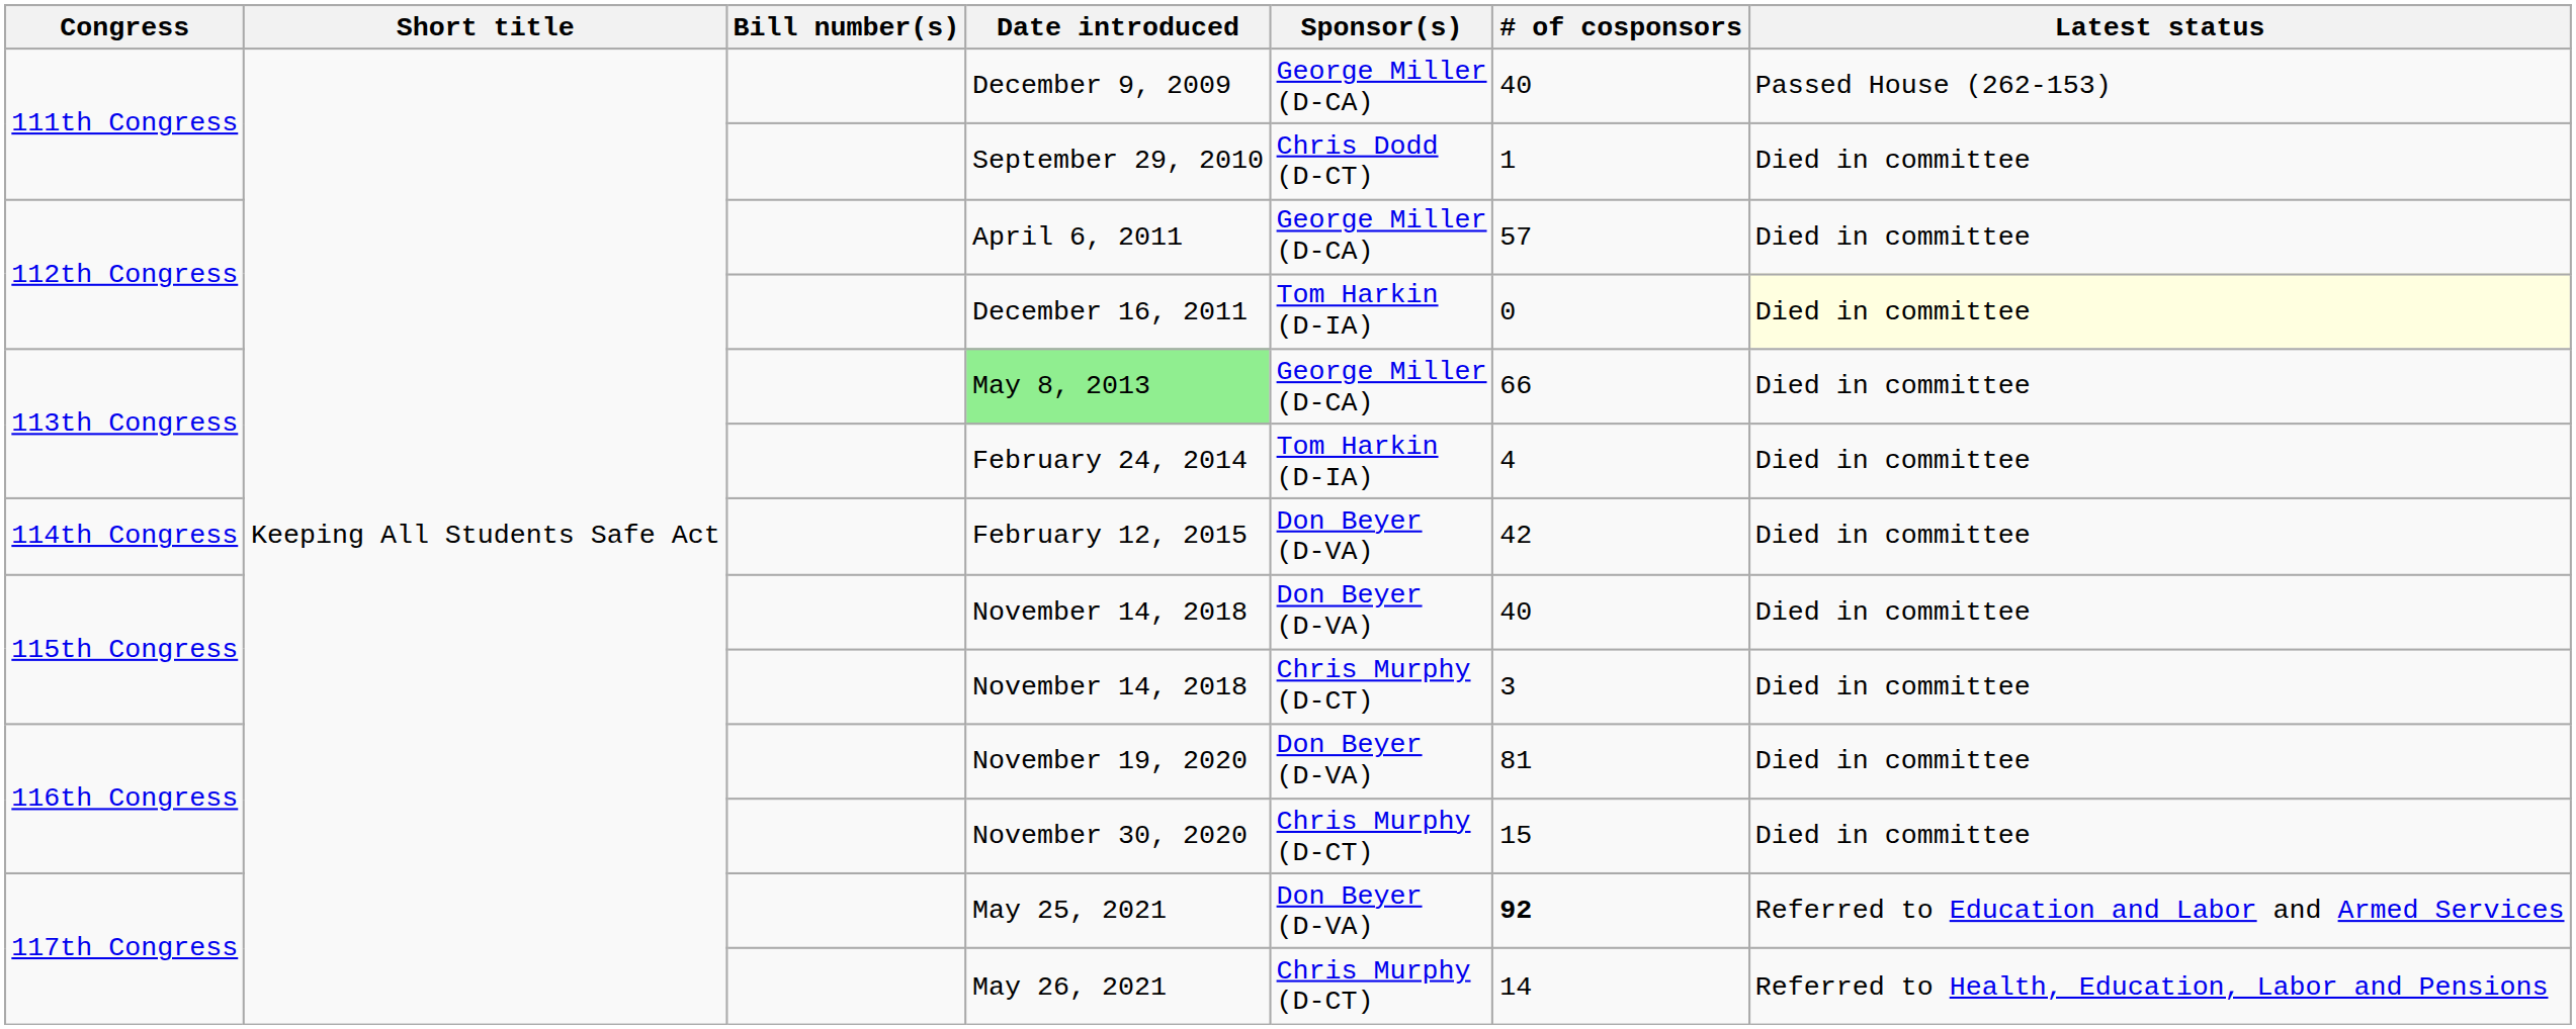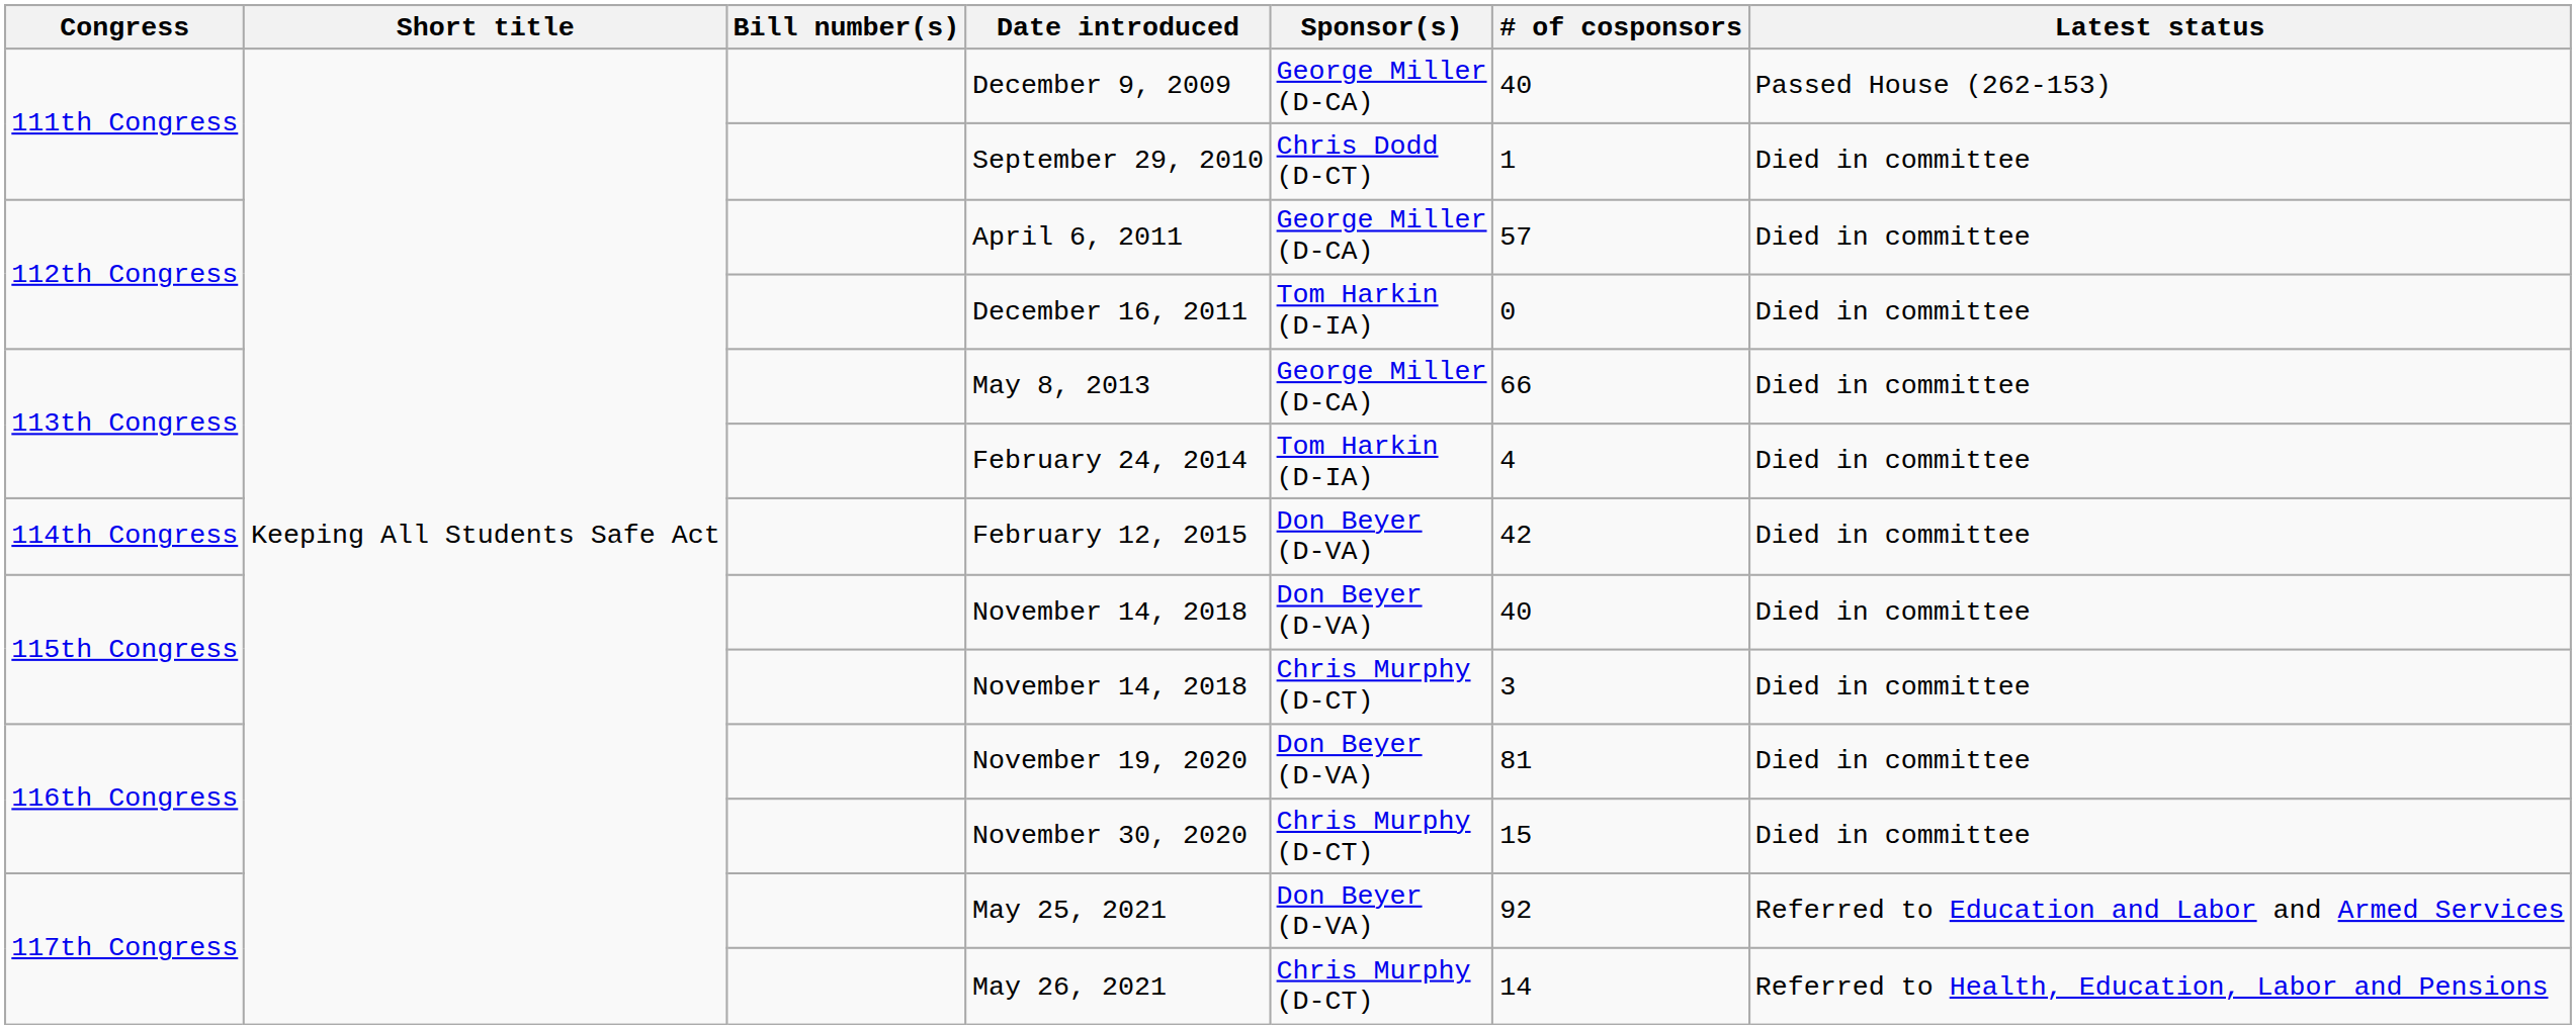row 5 | Latest status: lightyellow background -> no background
row 6 | Date introduced: lightgreen background -> no background
row 13 | # of cosponsors: bold -> normal
